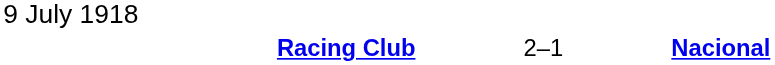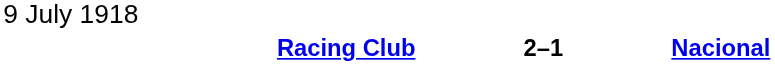Racing Club | column 2: normal -> bold
